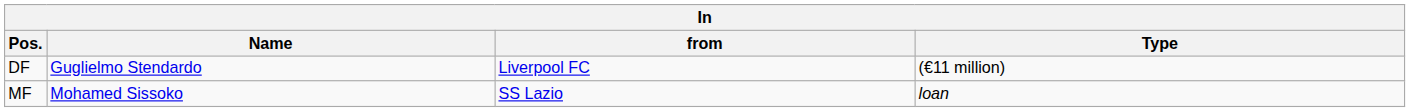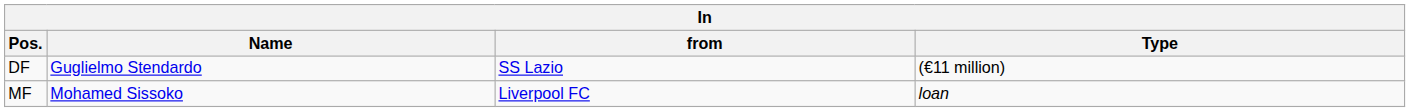DF | from: Liverpool FC -> SS Lazio
MF | from: SS Lazio -> Liverpool FC
